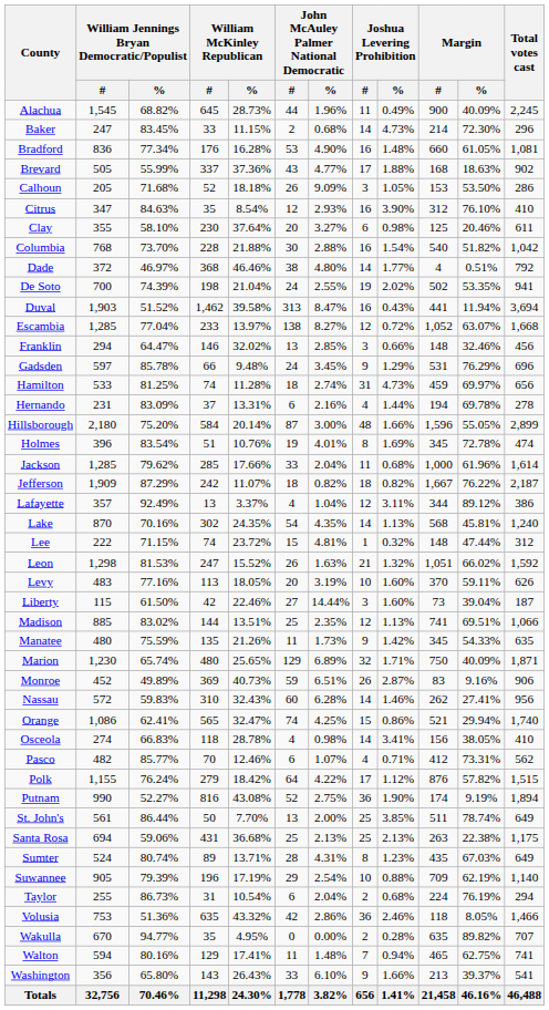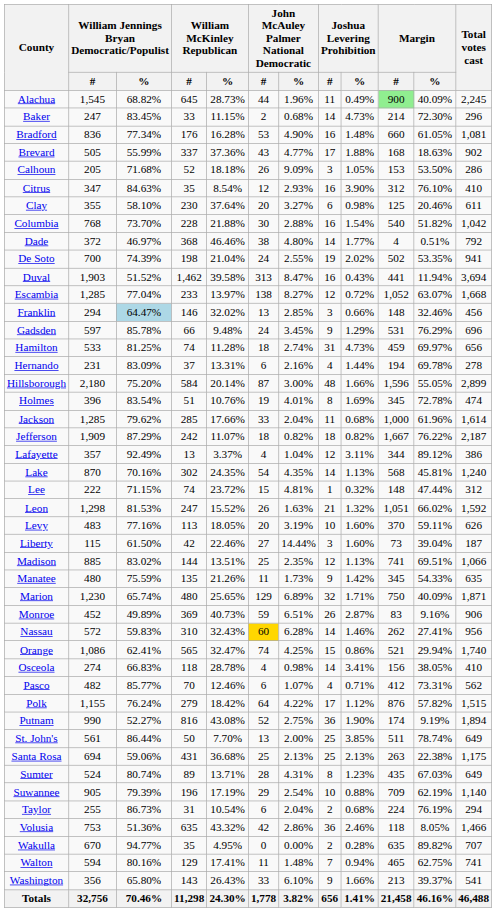Alachua | Margin / #: no background -> lightgreen background
Franklin | William Jennings Bryan Democratic/Populist / %: no background -> lightblue background
Nassau | John McAuley Palmer National Democratic / #: no background -> gold background
